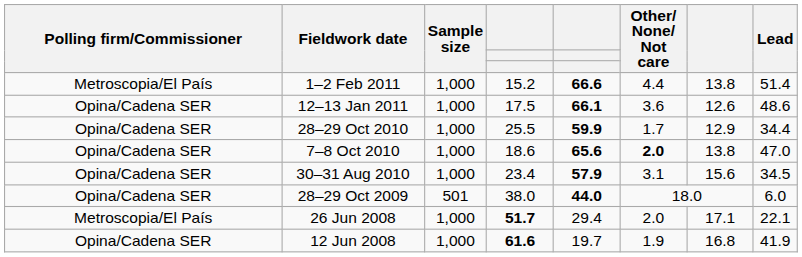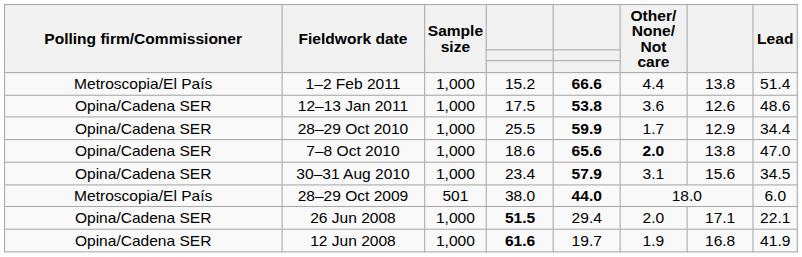12–13 Jan 2011 | column 5: 66.1 -> 53.8
28–29 Oct 2009 | Polling firm/Commissioner: Opina/Cadena SER -> Metroscopia/El País
26 Jun 2008 | Polling firm/Commissioner: Metroscopia/El País -> Opina/Cadena SER
26 Jun 2008 | column 4: 51.7 -> 51.5
